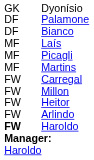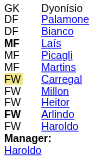Laís | column 1: normal -> bold
Carregal | column 1: no background -> khaki background
Arlindo | column 1: normal -> bold
FW / Haroldo | column 1: bold -> normal
